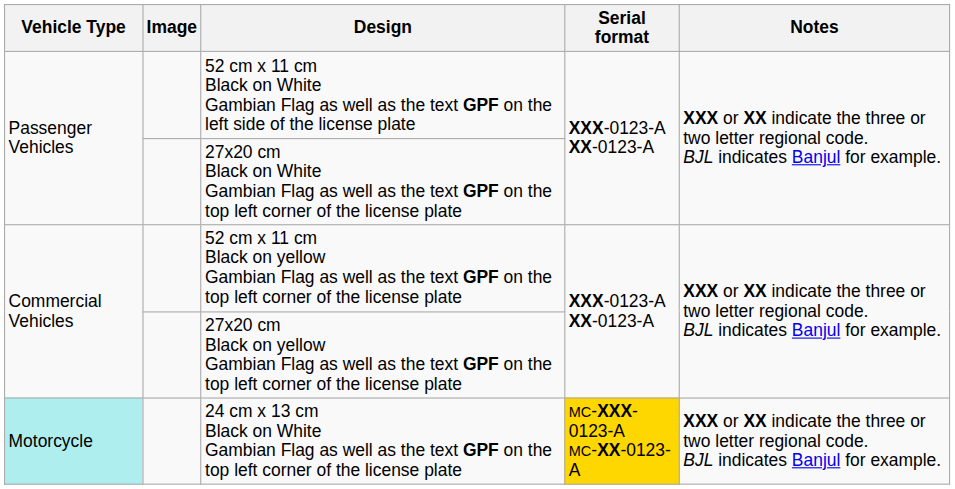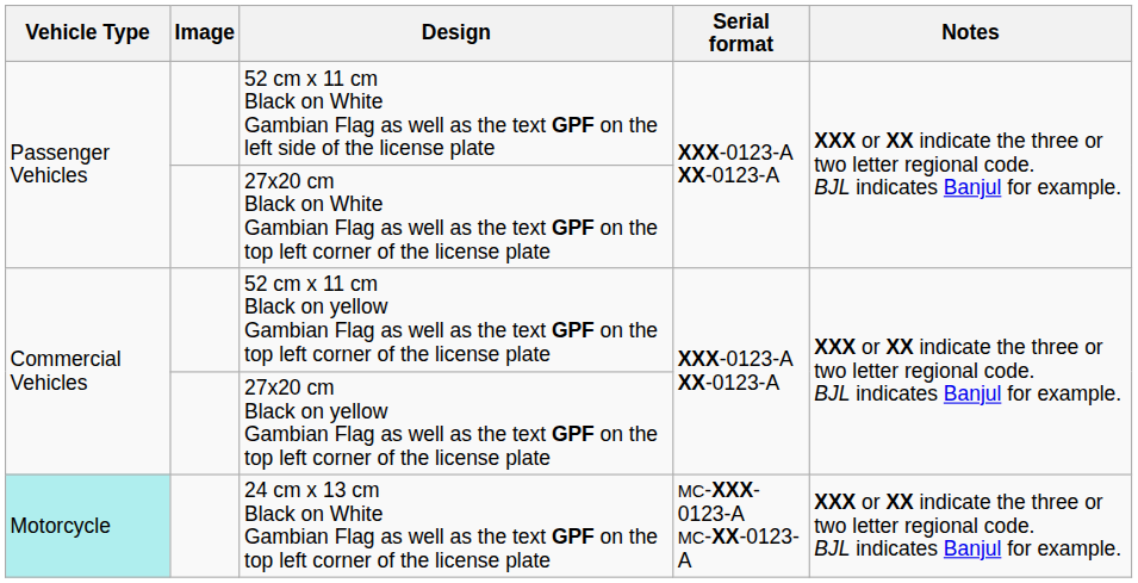row 6 | Serial format: gold background -> no background
